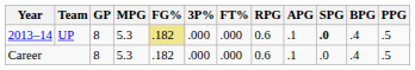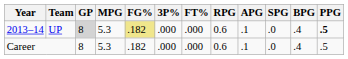2013–14 | GP: no background -> lightgrey background
2013–14 | SPG: bold -> normal
2013–14 | PPG: normal -> bold
